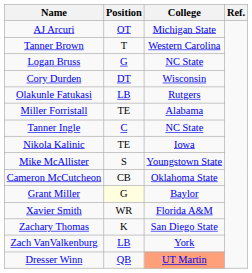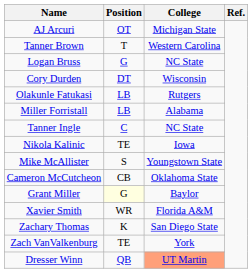Miller Forristall | Position: TE -> LB
Zach VanValkenburg | Position: LB -> TE
